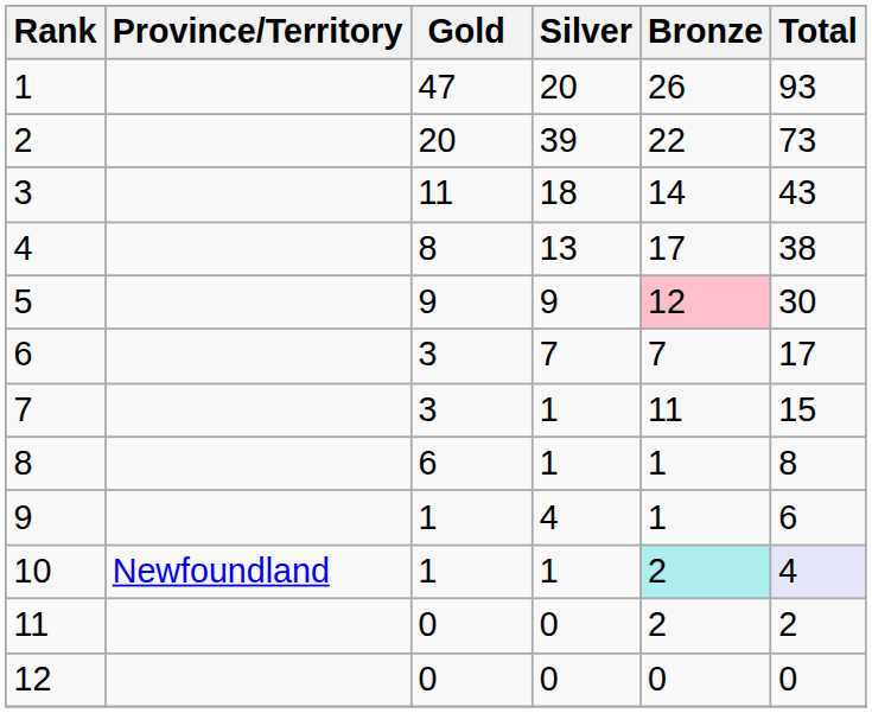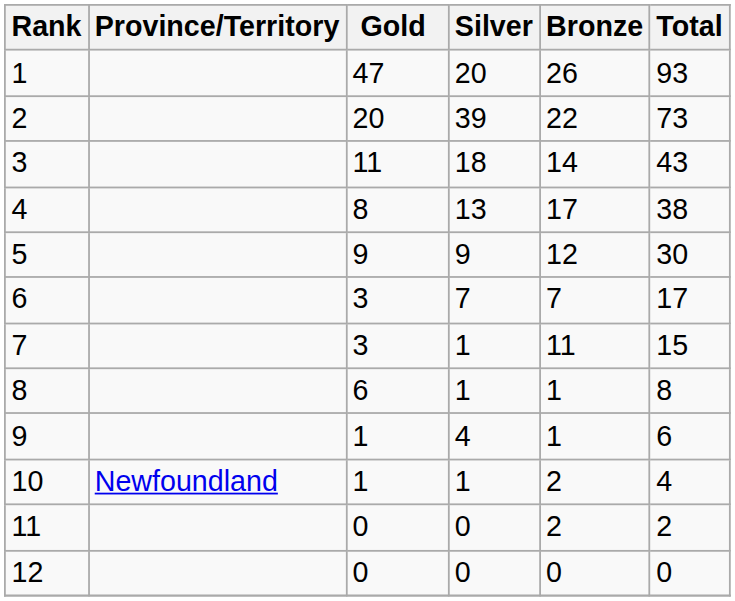5 | Bronze: pink background -> no background
10 | Bronze: paleturquoise background -> no background
10 | Total: lavender background -> no background
